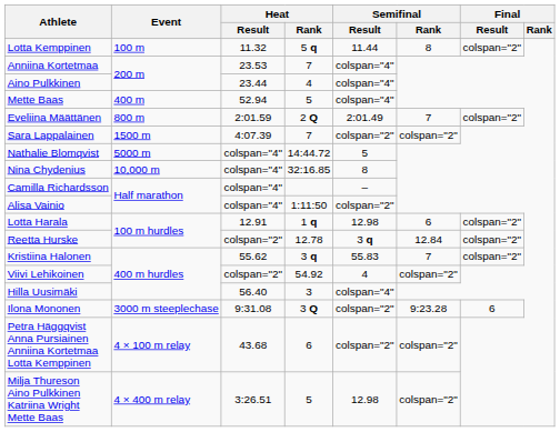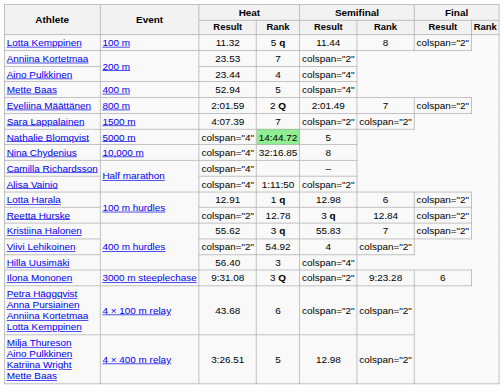Anniina Kortetmaa | Semifinal / Result: colspan="4" -> colspan="2"
Nathalie Blomqvist | Heat / Rank: no background -> lightgreen background
